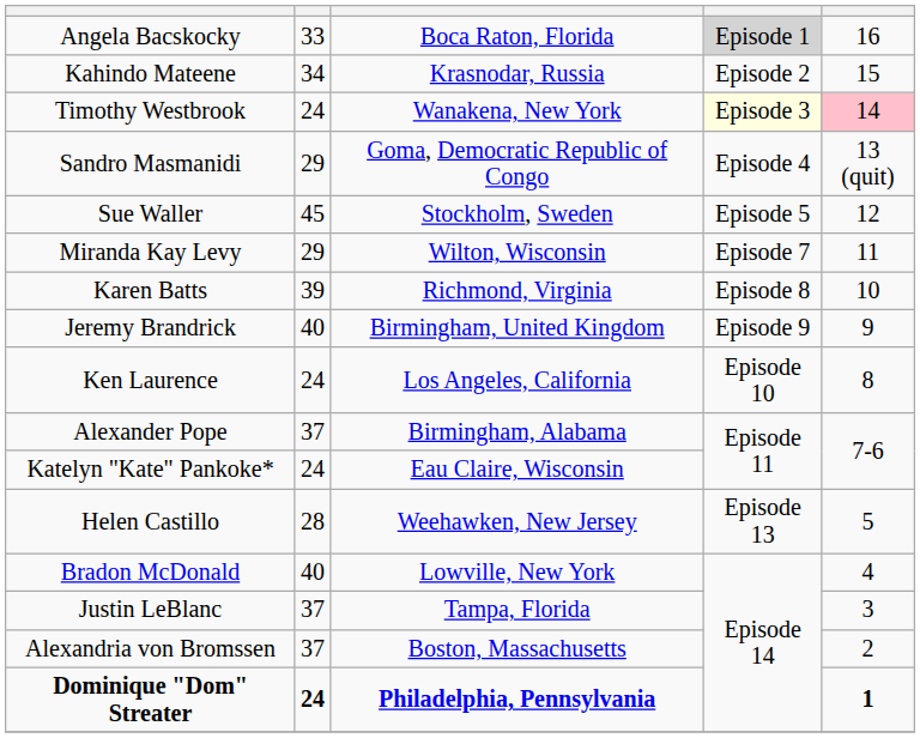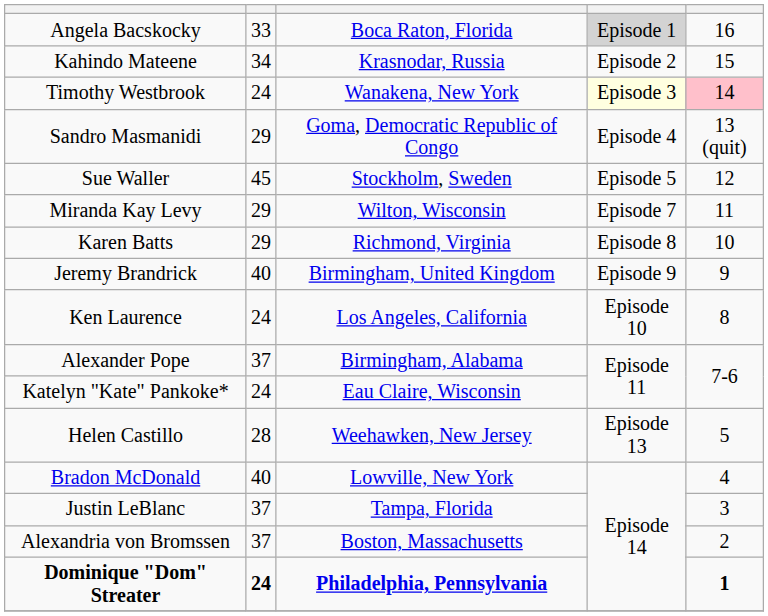Karen Batts | column 2: 39 -> 29
